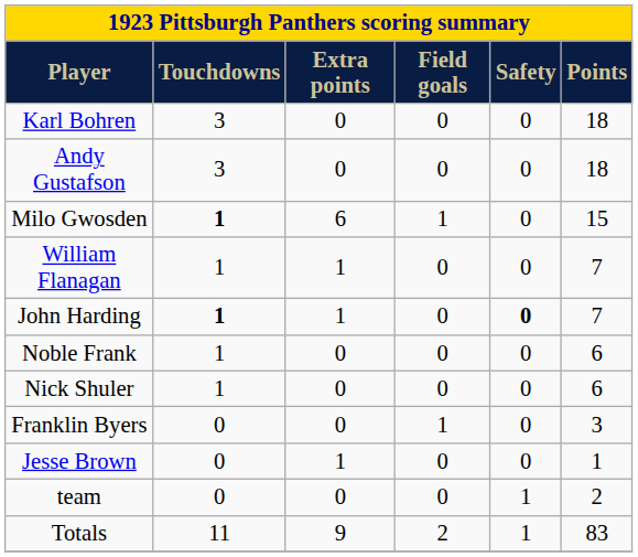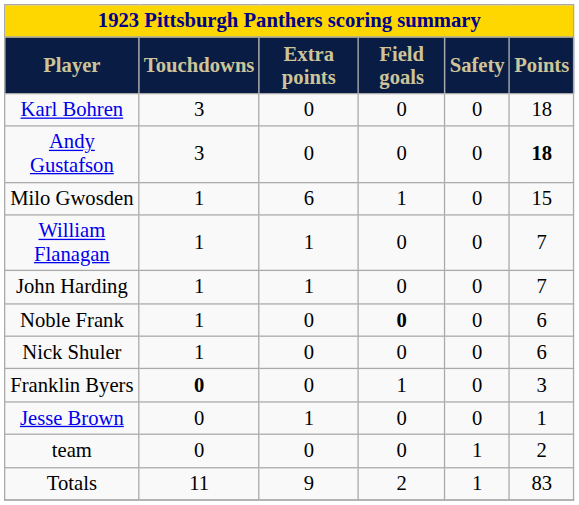Andy Gustafson | Points: normal -> bold
Milo Gwosden | Touchdowns: bold -> normal
John Harding | Touchdowns: bold -> normal
John Harding | Safety: bold -> normal
Noble Frank | Field goals: normal -> bold
Franklin Byers | Touchdowns: normal -> bold
